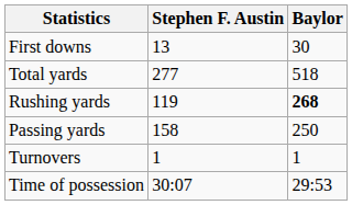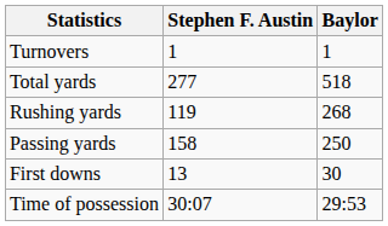rows swapped: First downs <-> Turnovers
Rushing yards | Baylor: bold -> normal
